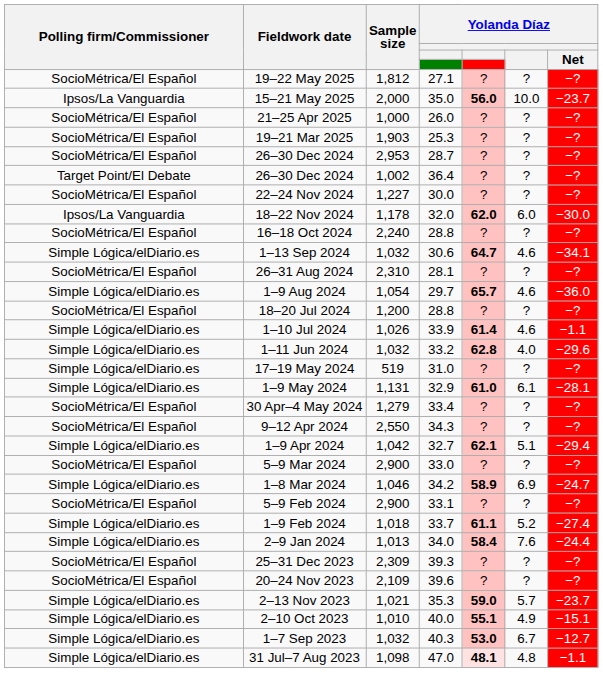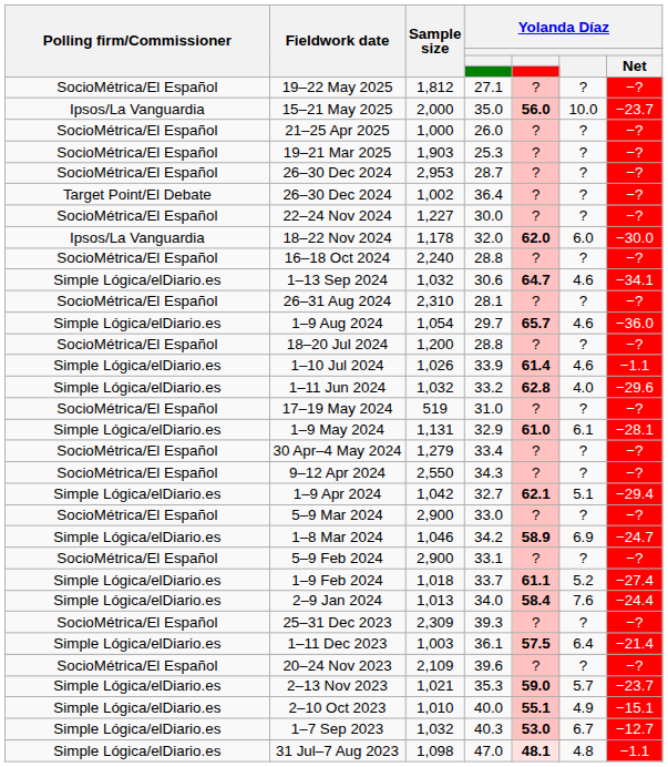17–19 May 2024 | Polling firm/Commissioner: Simple Lógica/elDiario.es -> SocioMétrica/El Español
+ row: Simple Lógica/elDiario.es | 1–11 Dec 2023 | 1,003 | 36.1 | 57.5 | 6.4 | −21.4
